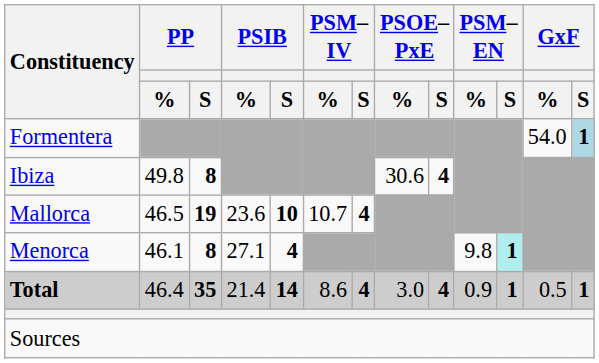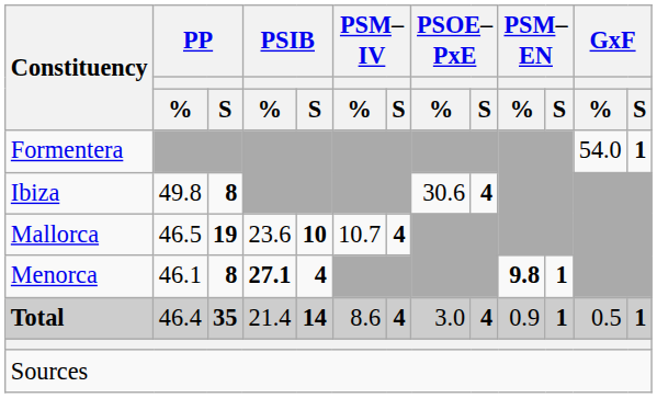Formentera | GxF / S: lightblue background -> no background
Menorca | PSIB / %: normal -> bold
Menorca | PSM–EN / %: normal -> bold
Menorca | PSM–EN / S: paleturquoise background -> no background
